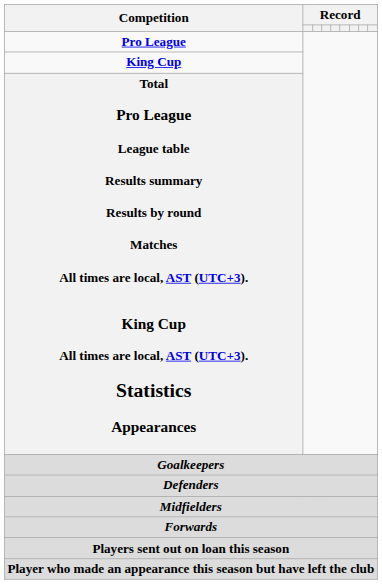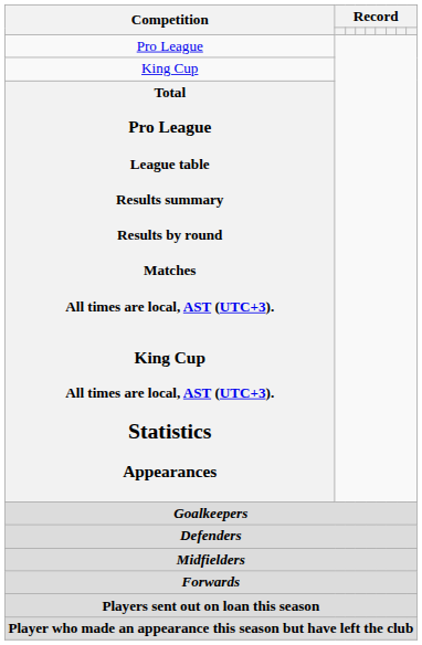Pro League | Competition: bold -> normal
King Cup | Competition: bold -> normal
